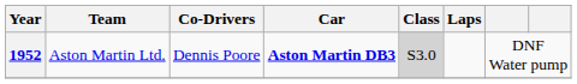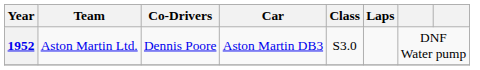1952 | Car: bold -> normal
1952 | Class: lightgrey background -> no background
